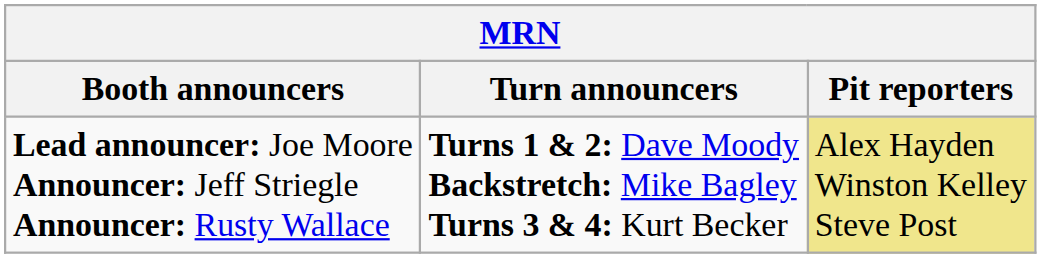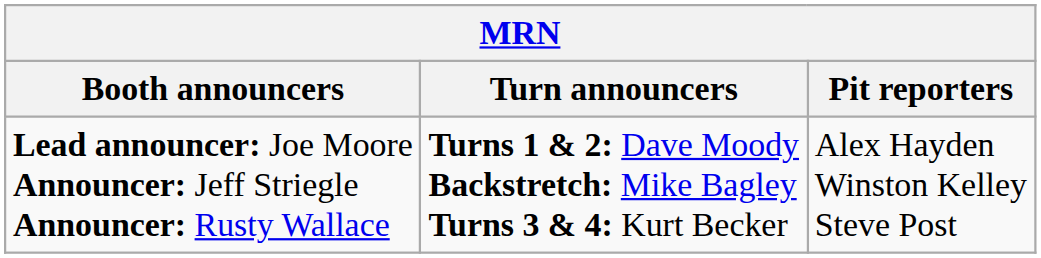row 3 | Pit reporters: khaki background -> no background
